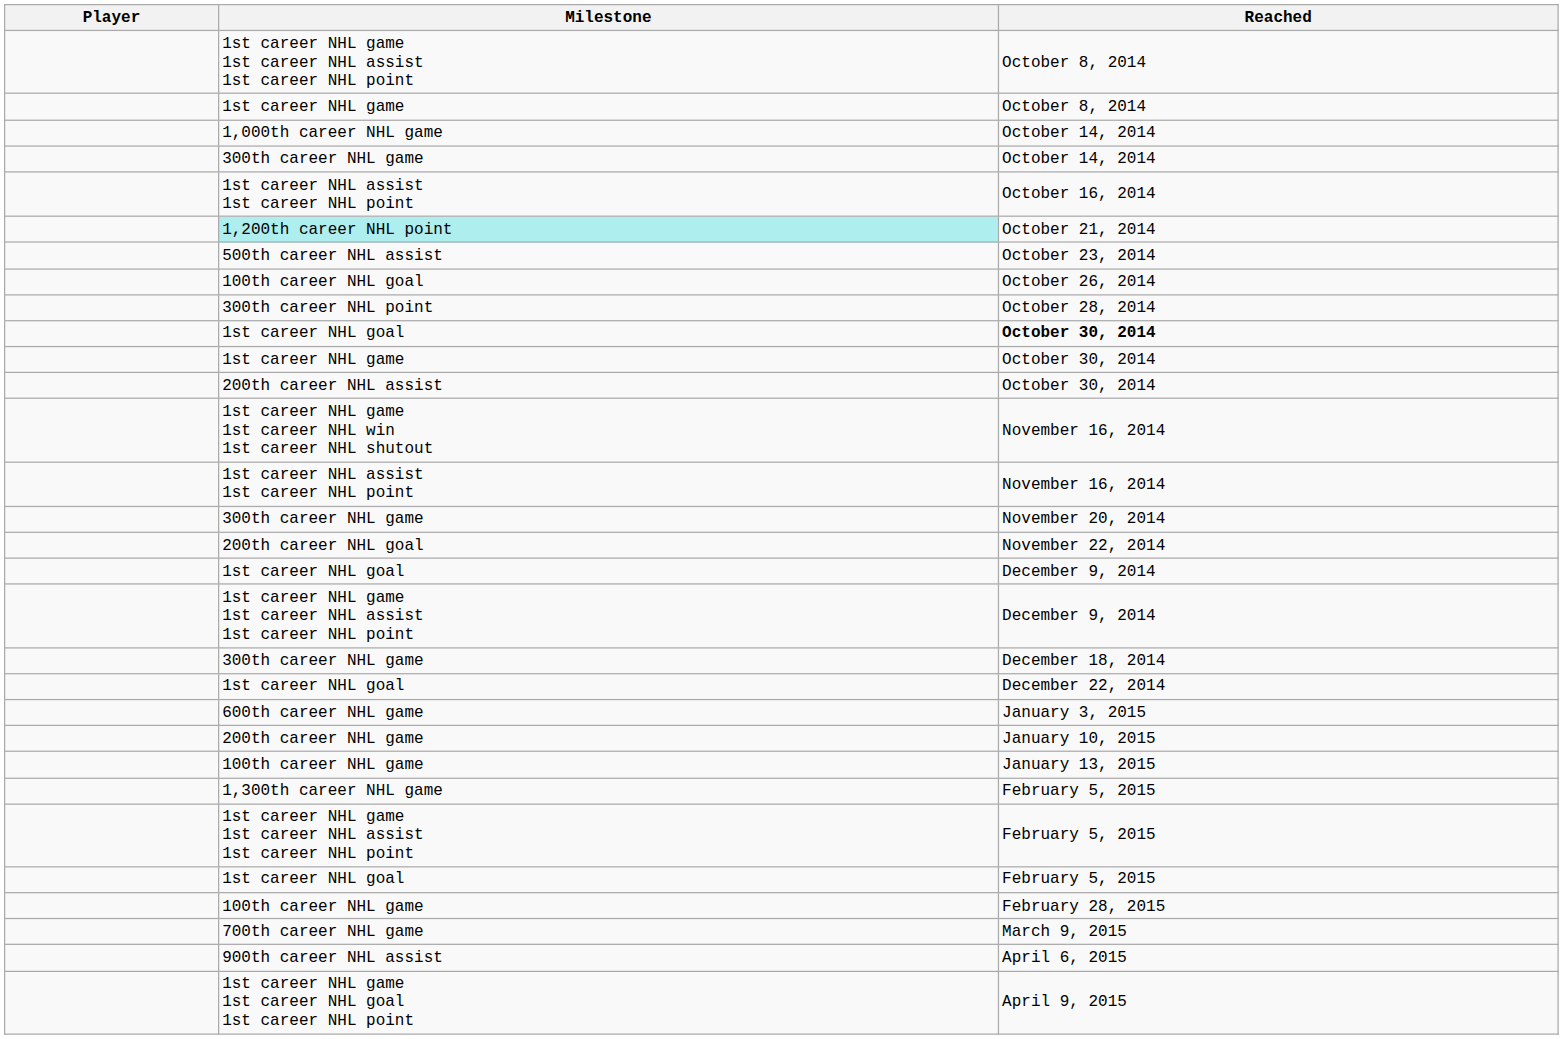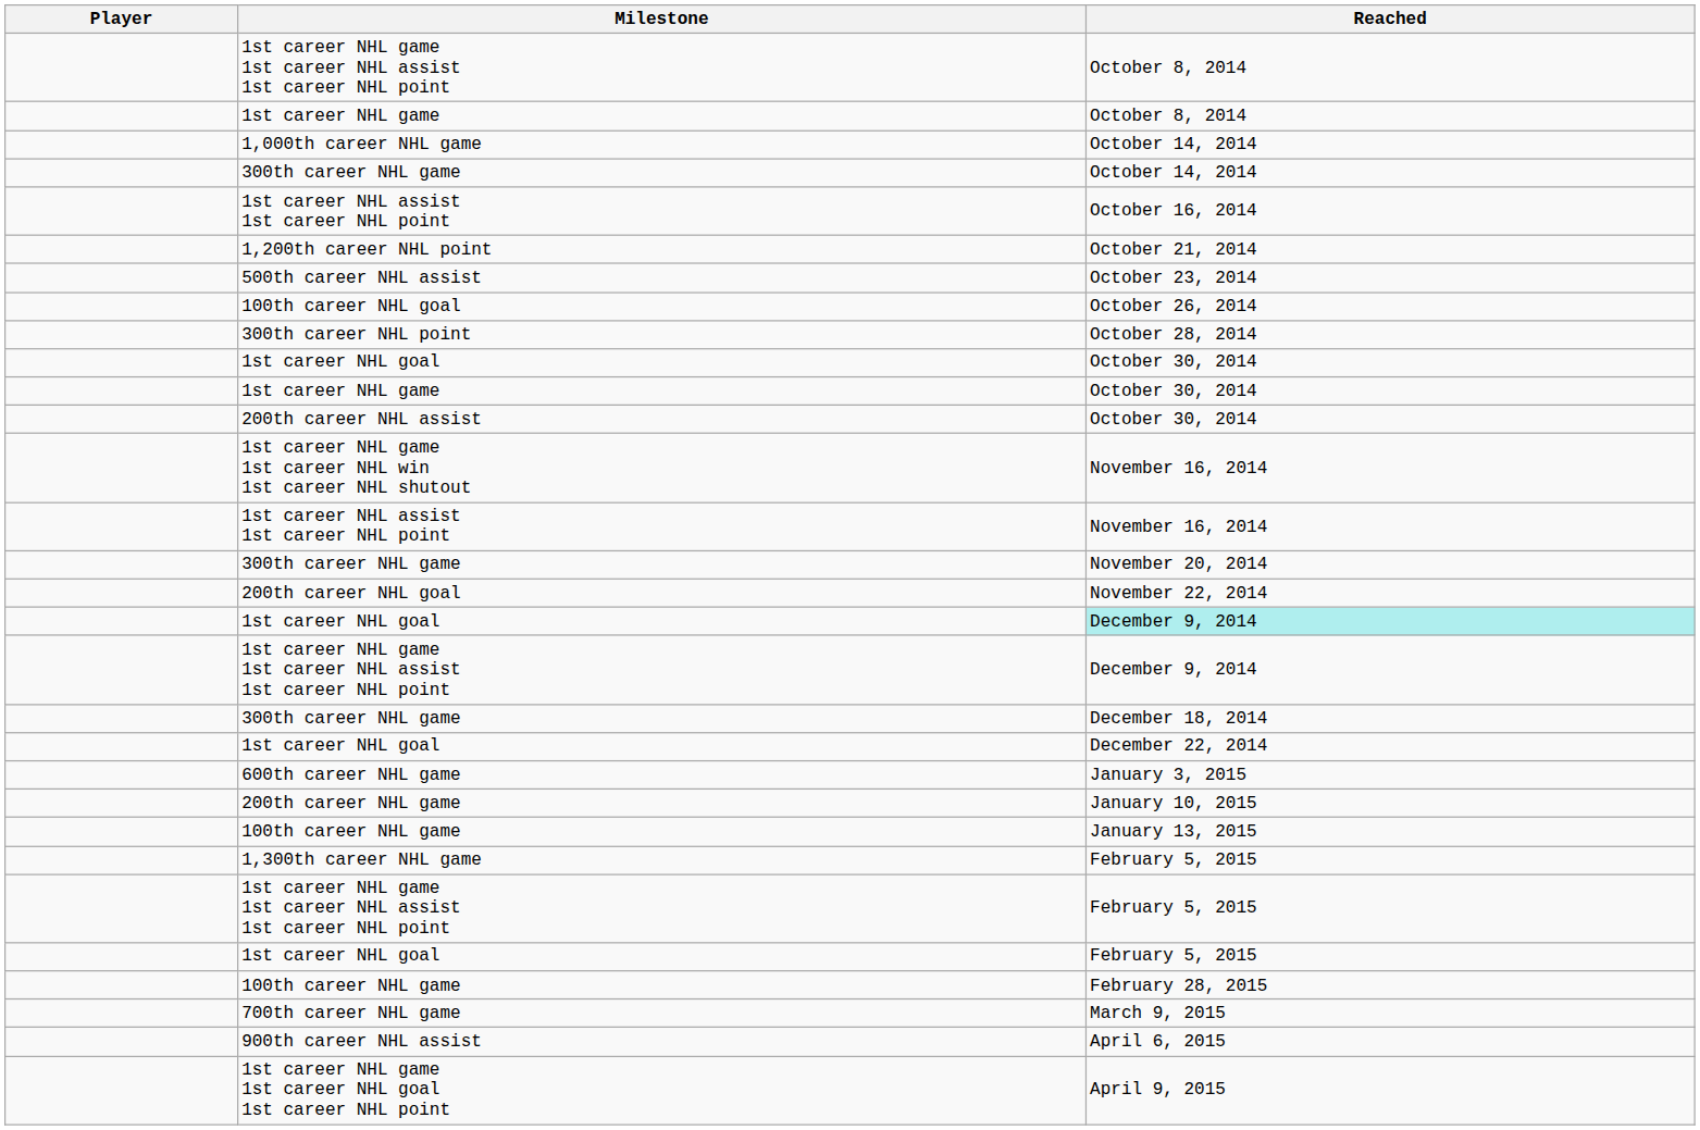row 7 | Milestone: paleturquoise background -> no background
row 11 | Reached: bold -> normal
row 18 | Reached: no background -> paleturquoise background
